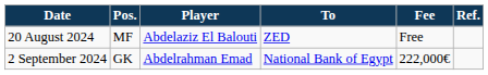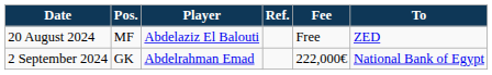columns swapped: To <-> Ref.
